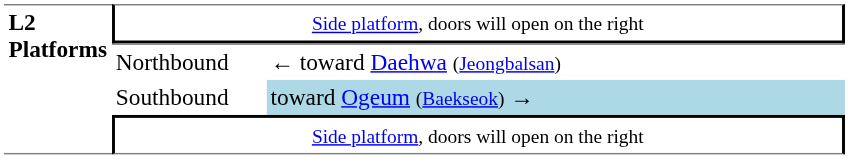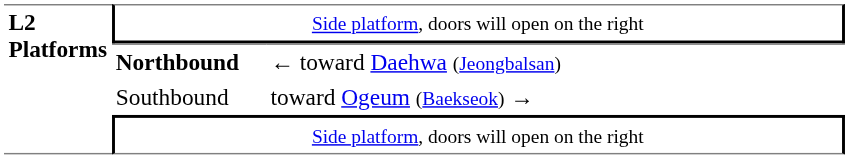Northbound | column 2: normal -> bold
Southbound | column 3: lightblue background -> no background
